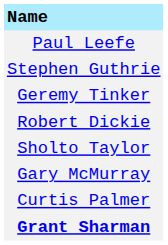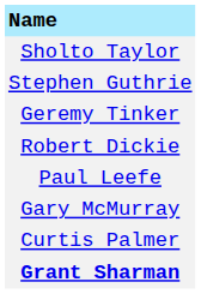row 2 | column 1: Paul Leefe -> Sholto Taylor
row 6 | column 1: Sholto Taylor -> Paul Leefe
